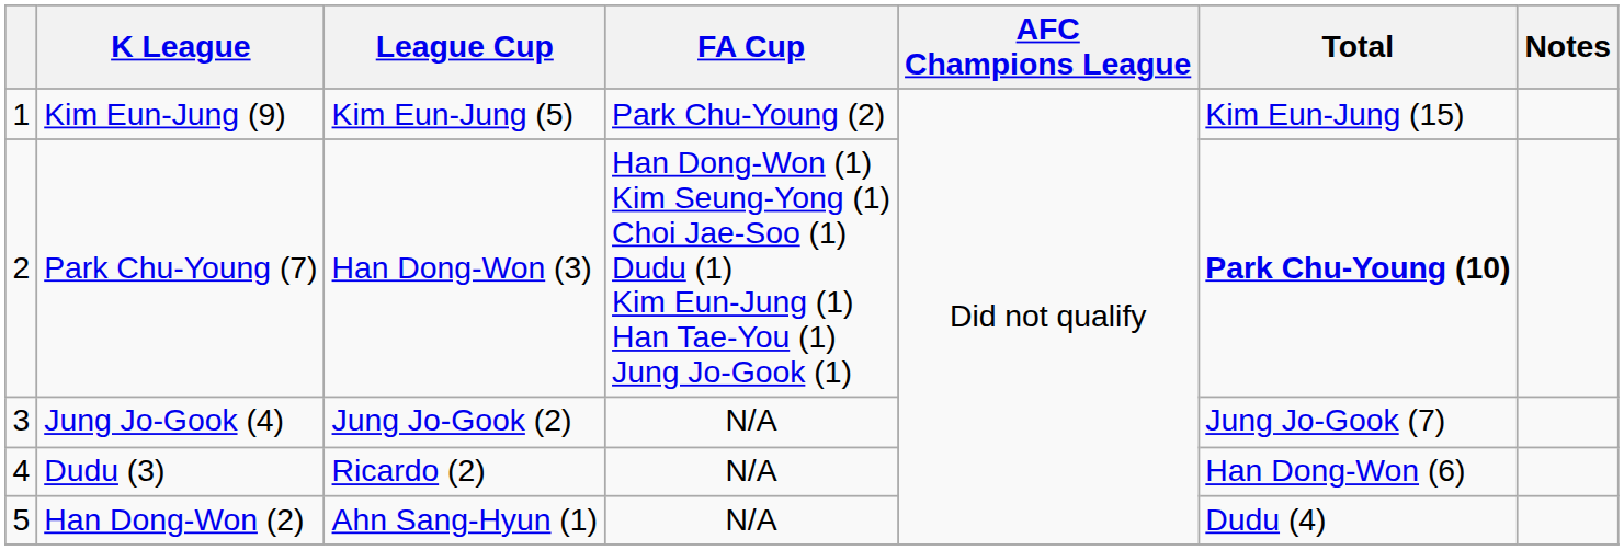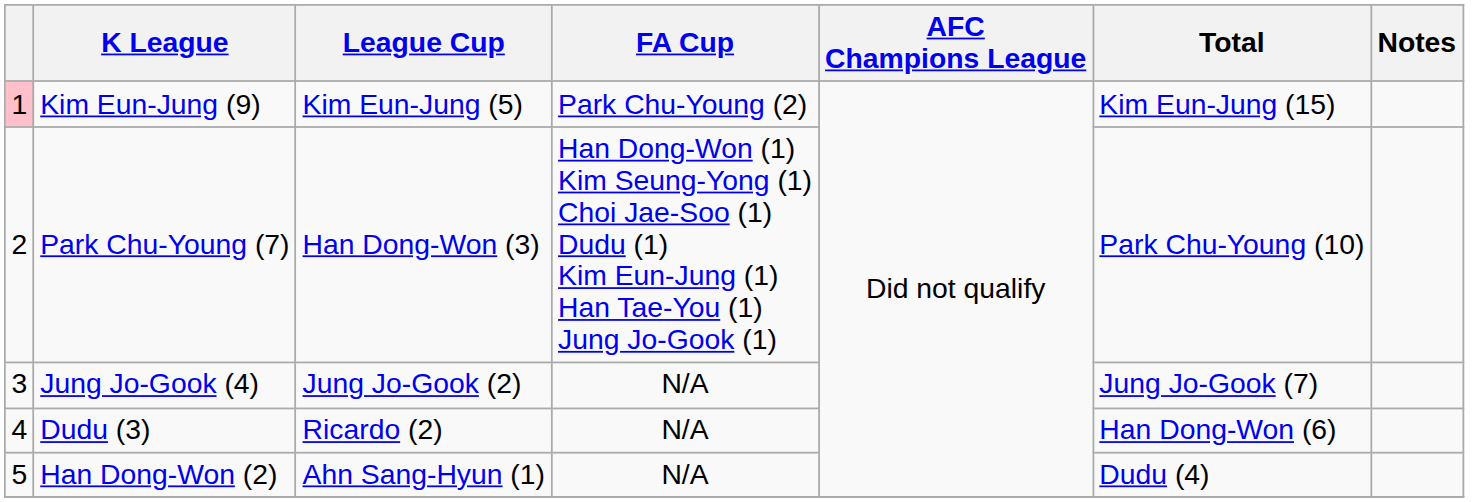Kim Eun-Jung (9) | column 1: no background -> pink background
Park Chu-Young (7) | Total: bold -> normal
